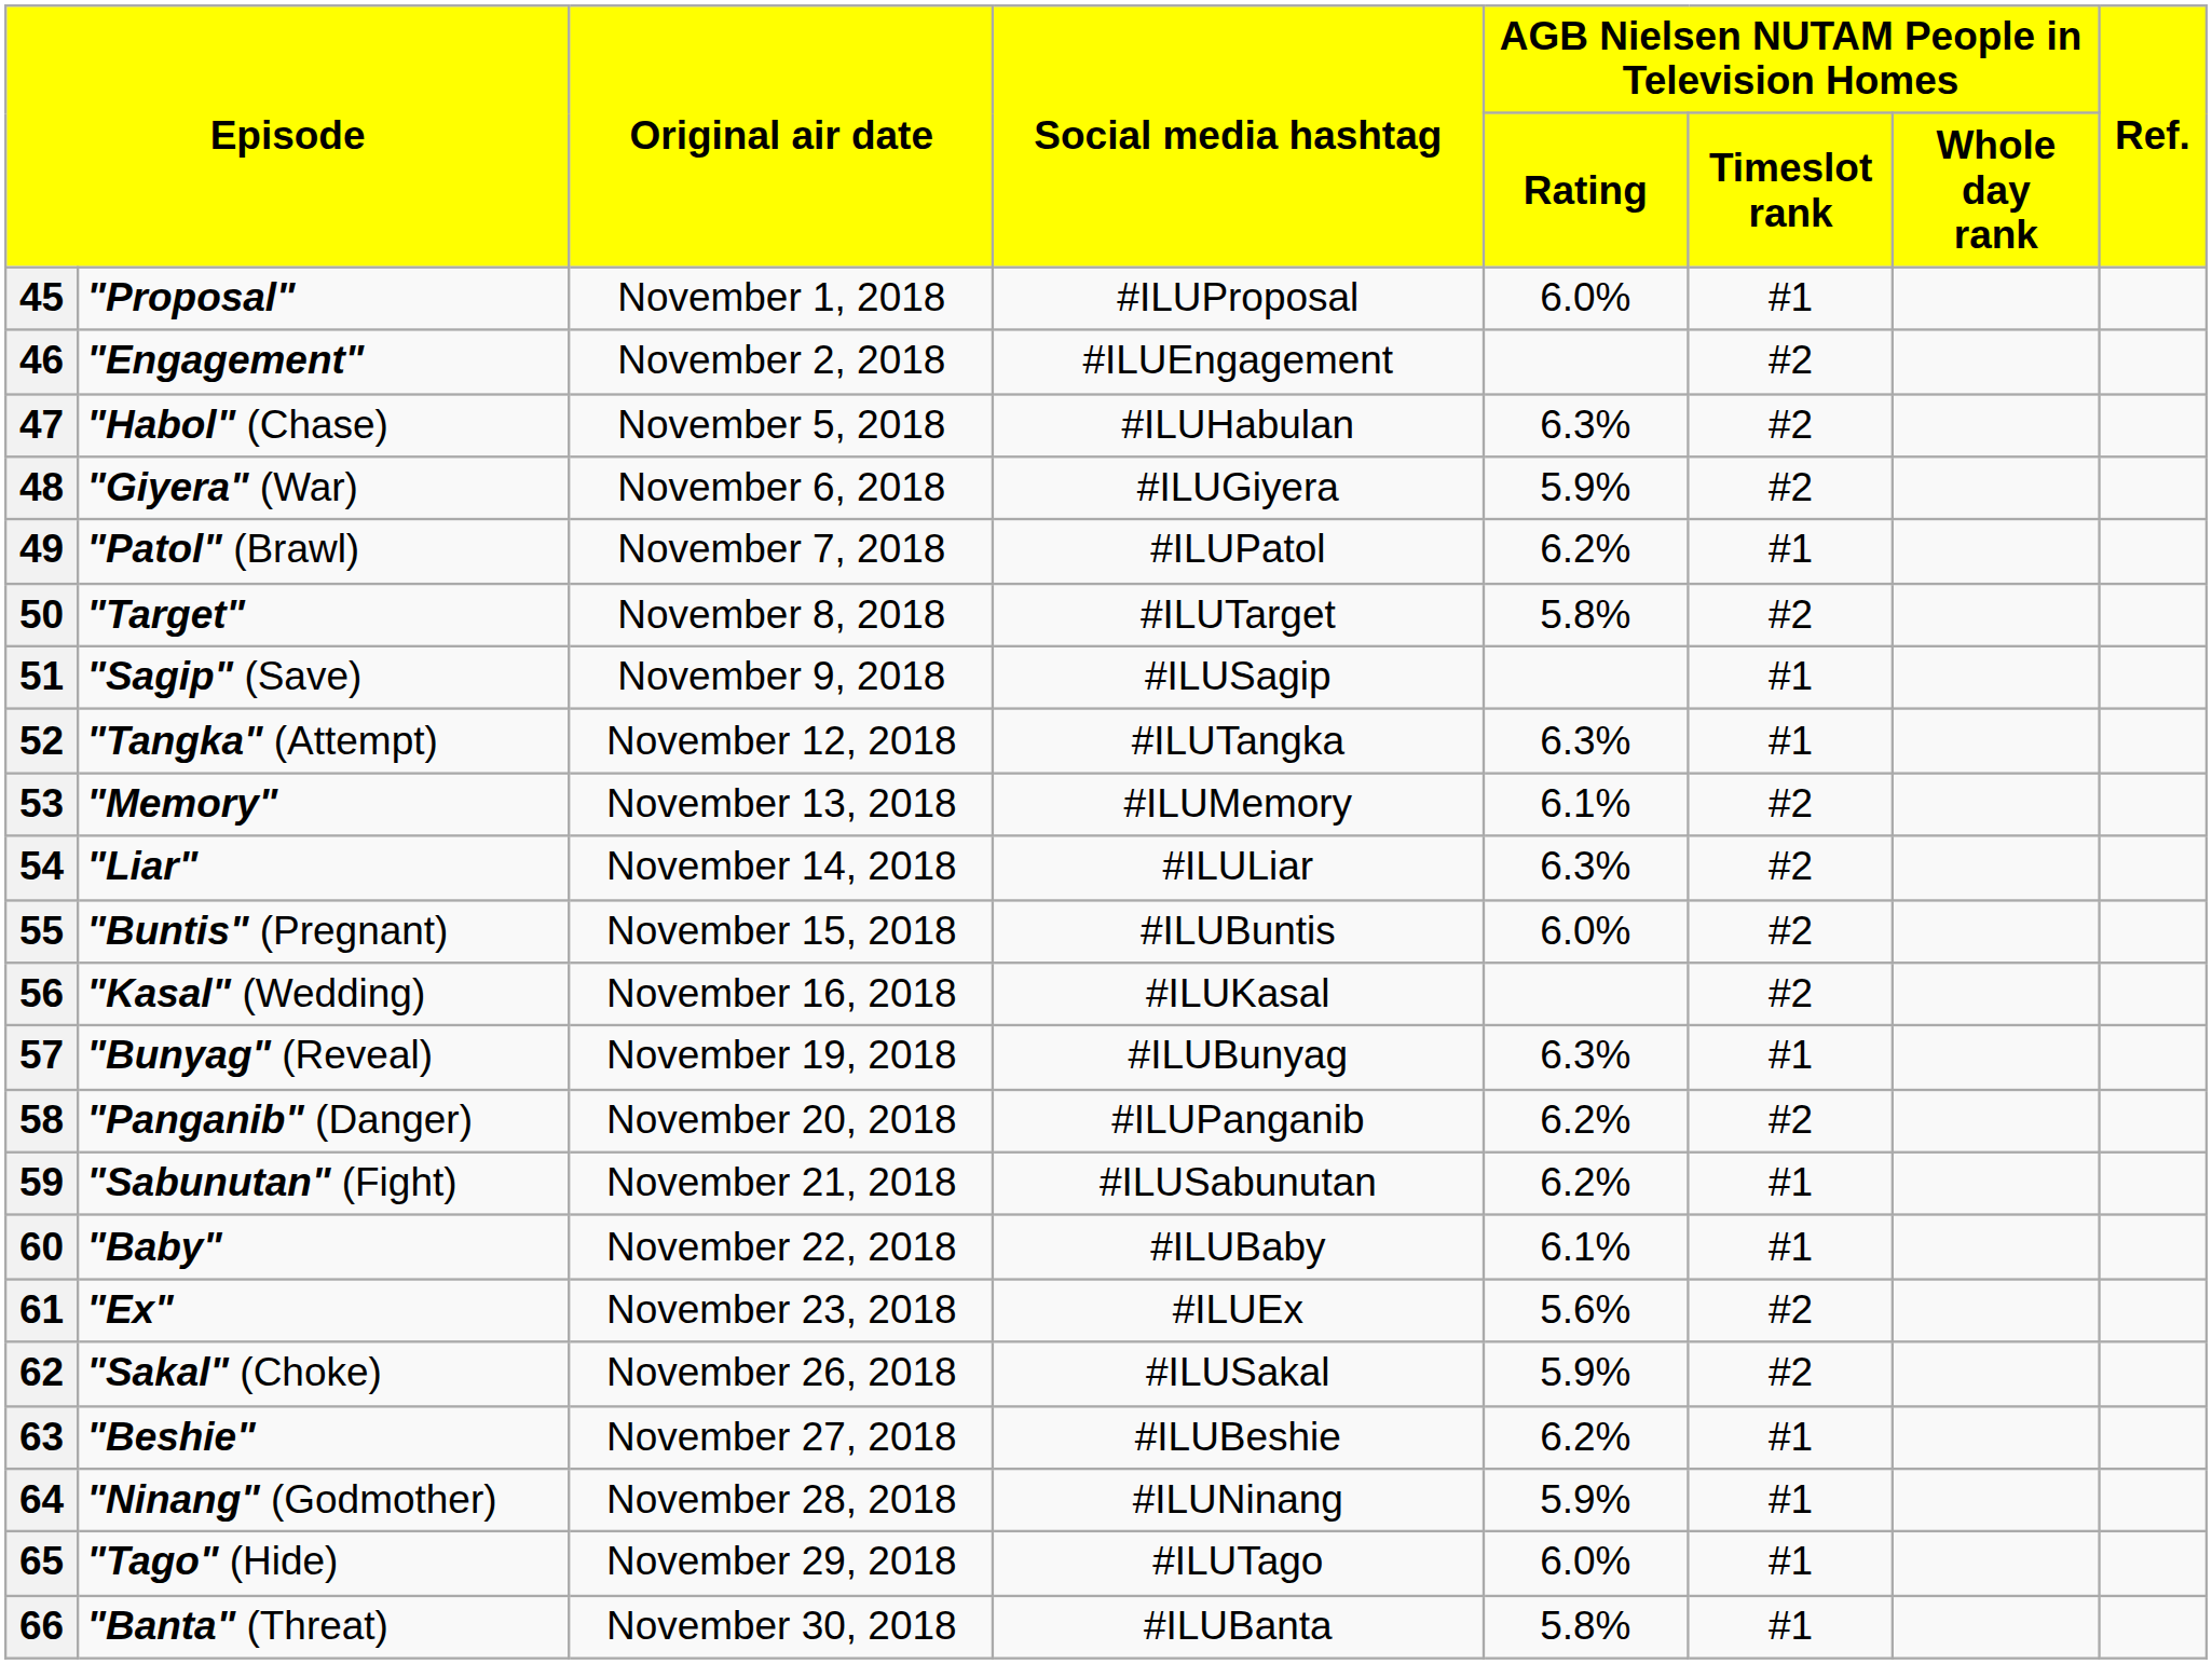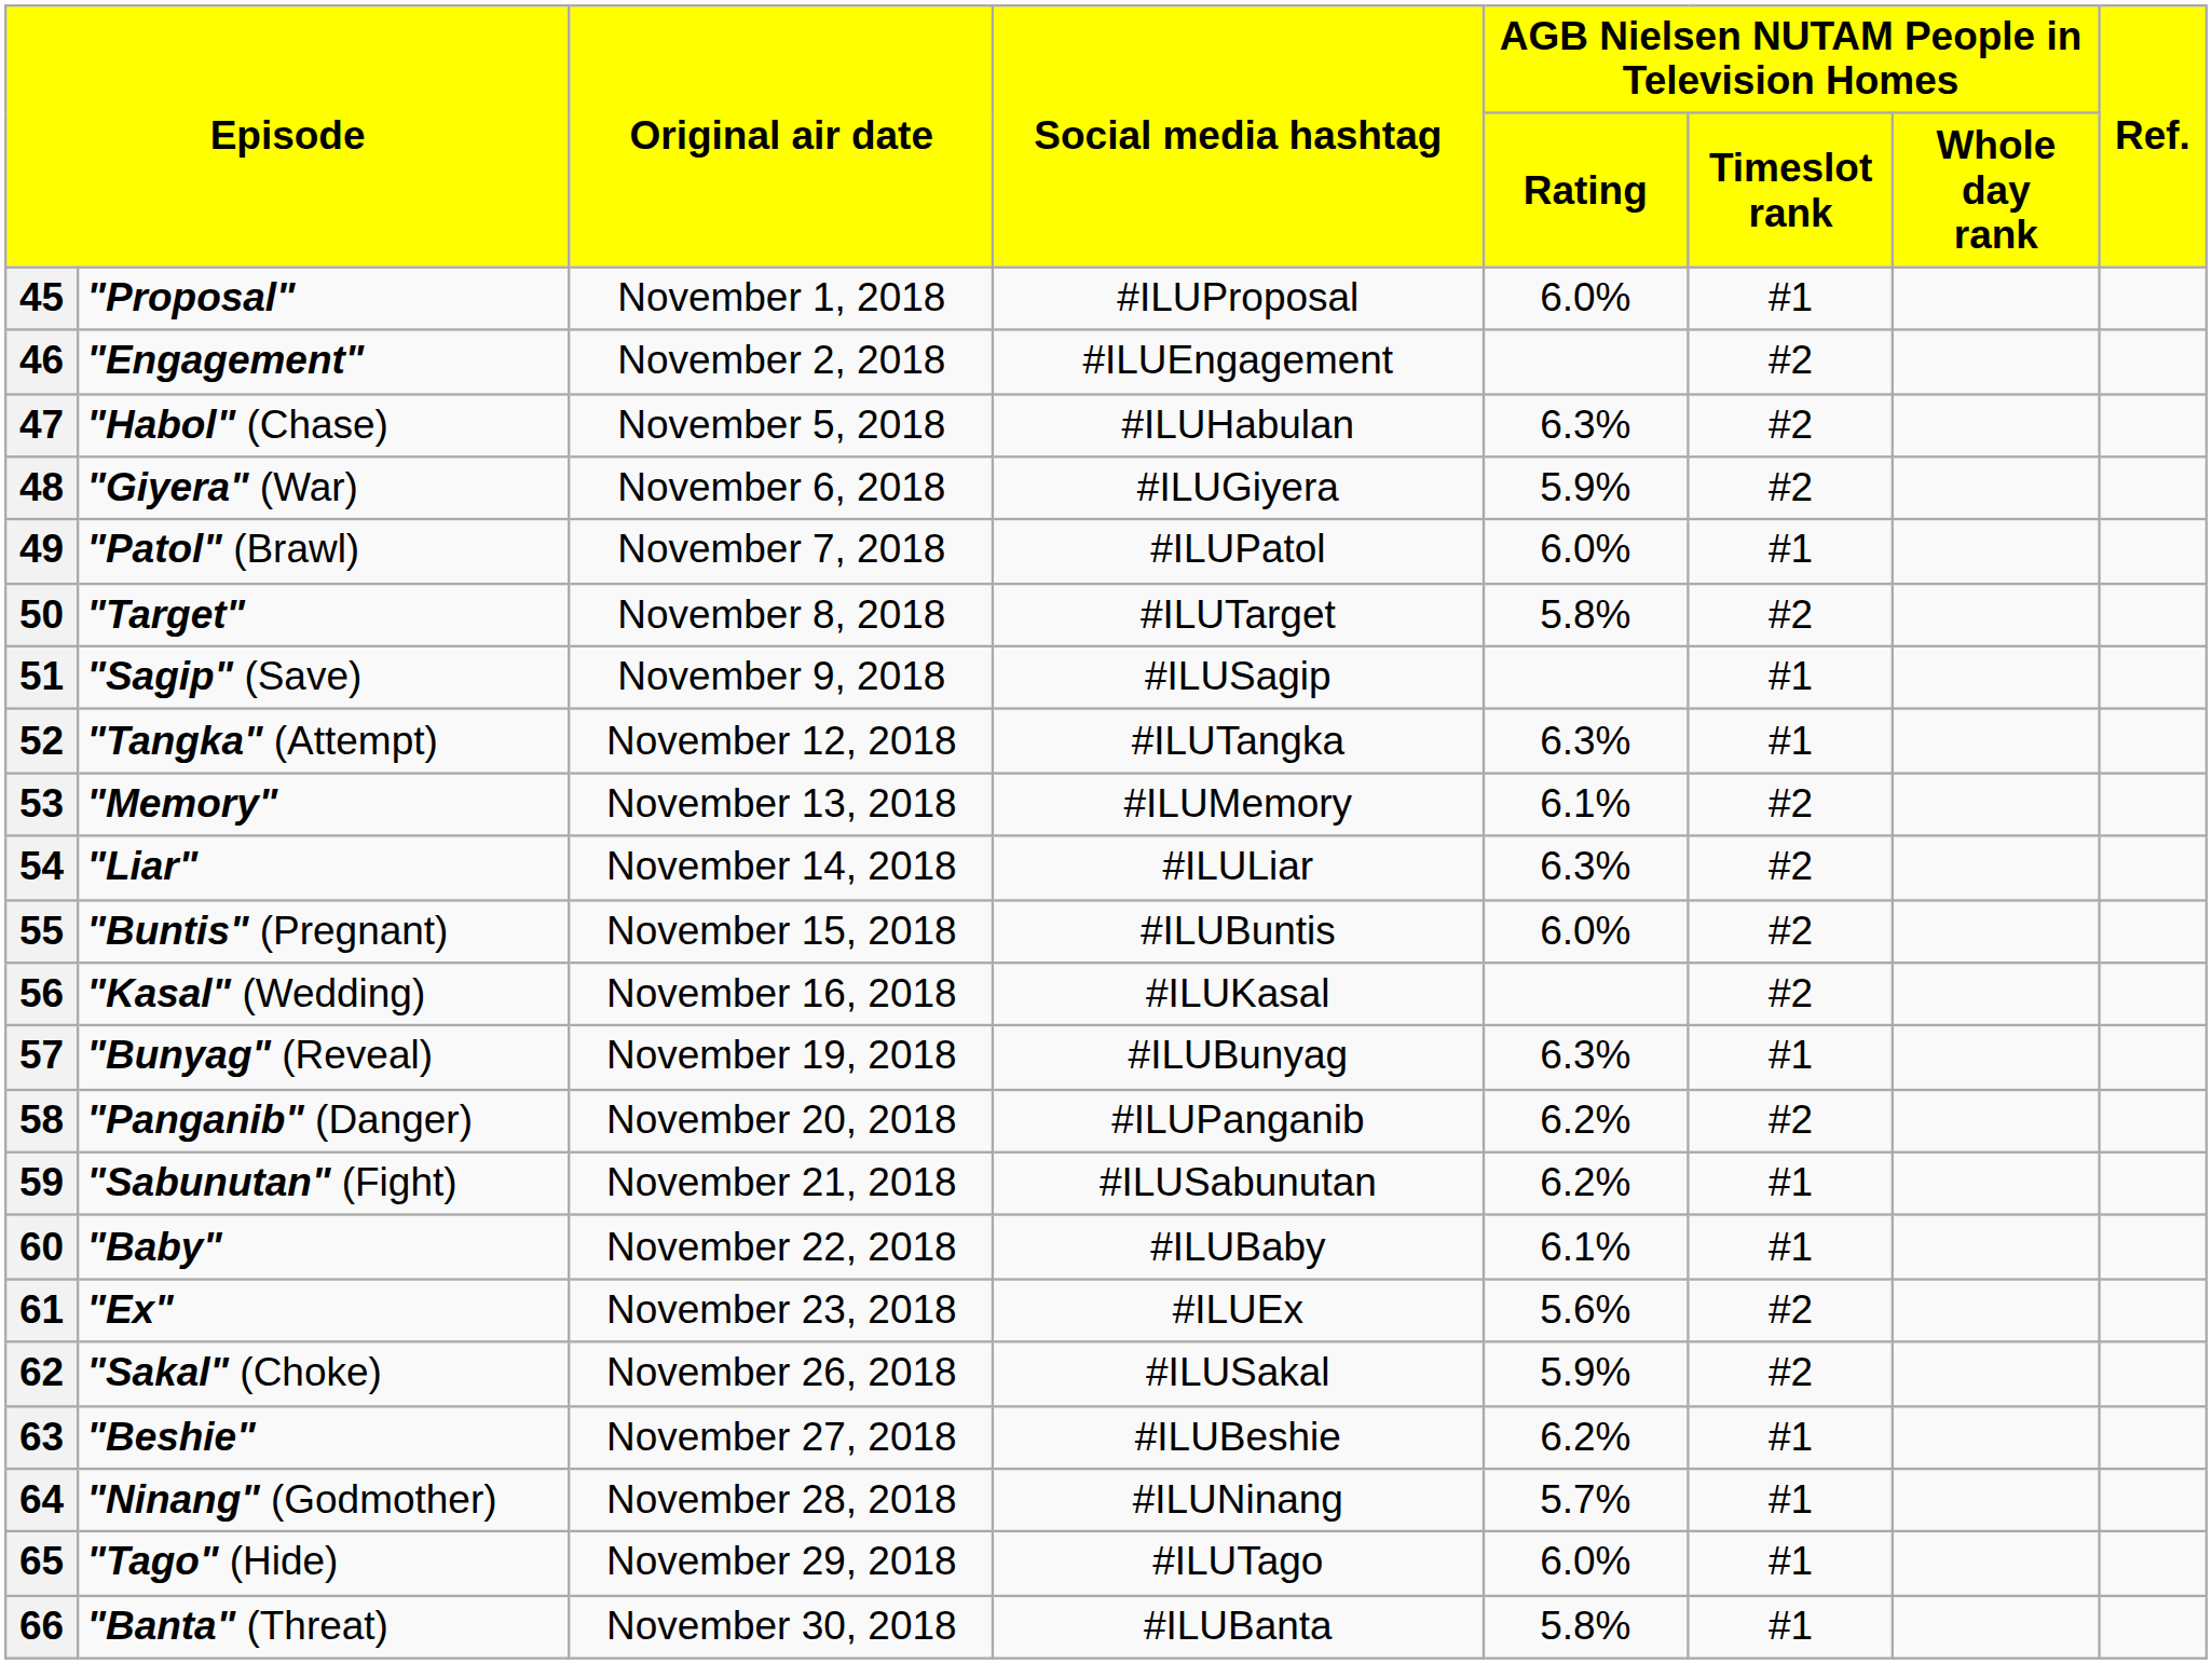49 | AGB Nielsen NUTAM People in Television Homes / Rating: 6.2% -> 6.0%
64 | AGB Nielsen NUTAM People in Television Homes / Rating: 5.9% -> 5.7%
